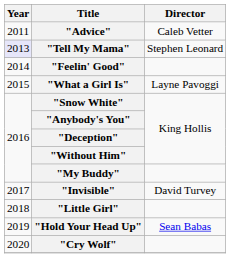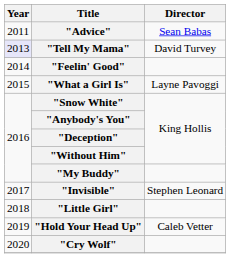"Advice" | Director: Caleb Vetter -> Sean Babas
"Tell My Mama" | Director: Stephen Leonard -> David Turvey
"Invisible" | Director: David Turvey -> Stephen Leonard
"Hold Your Head Up" | Director: Sean Babas -> Caleb Vetter
